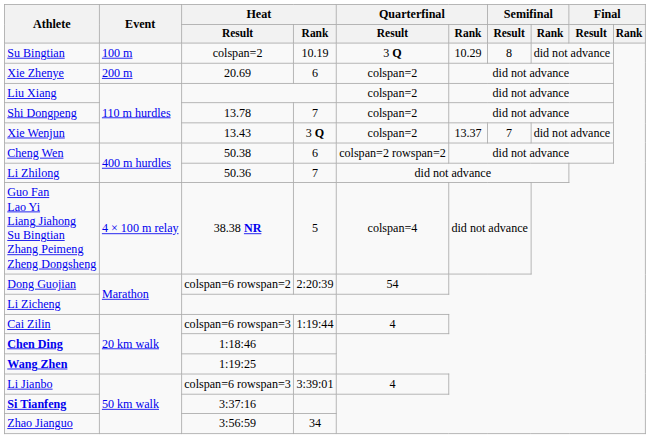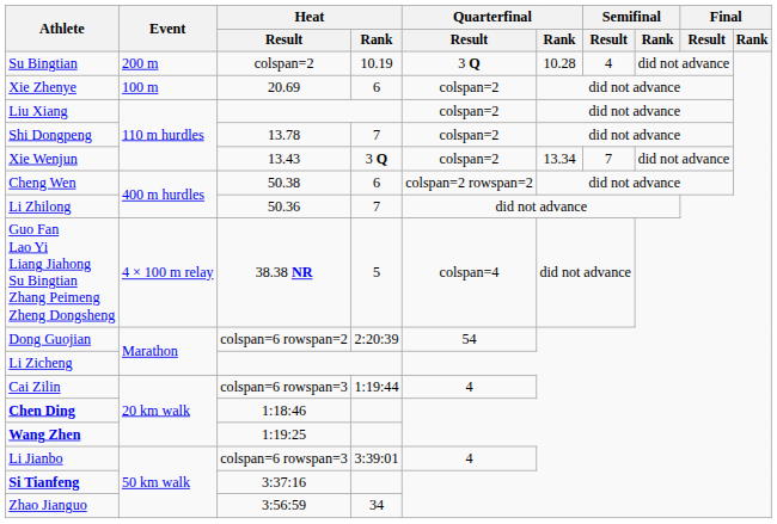Su Bingtian | Event: 100 m -> 200 m
Su Bingtian | Quarterfinal / Rank: 10.29 -> 10.28
Su Bingtian | Semifinal / Result: 8 -> 4
Xie Zhenye | Event: 200 m -> 100 m
Xie Wenjun | Quarterfinal / Rank: 13.37 -> 13.34
